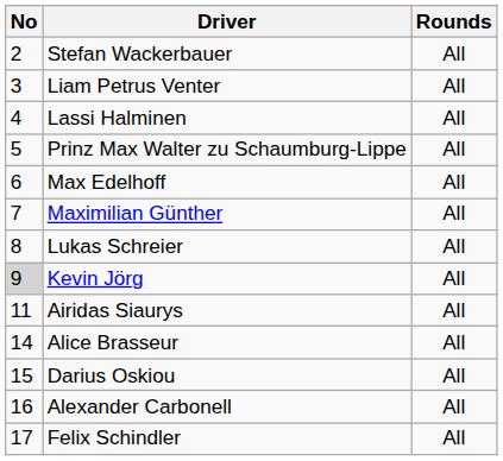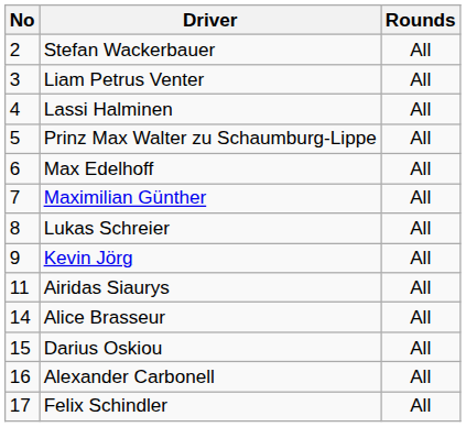row 9 | No: lightgrey background -> no background
